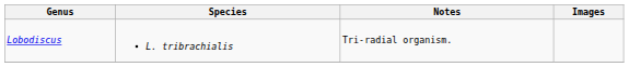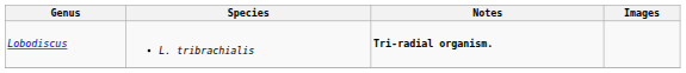Lobodiscus | Notes: normal -> bold
